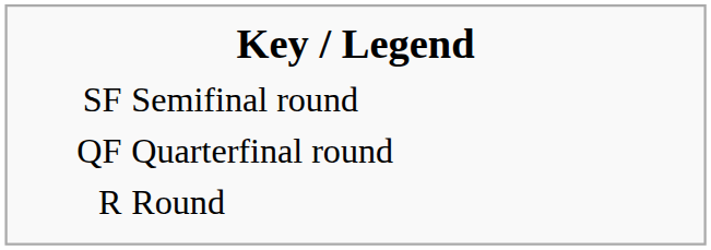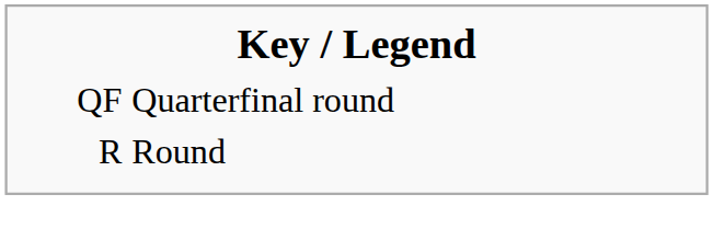- row: SF | Semifinal round
